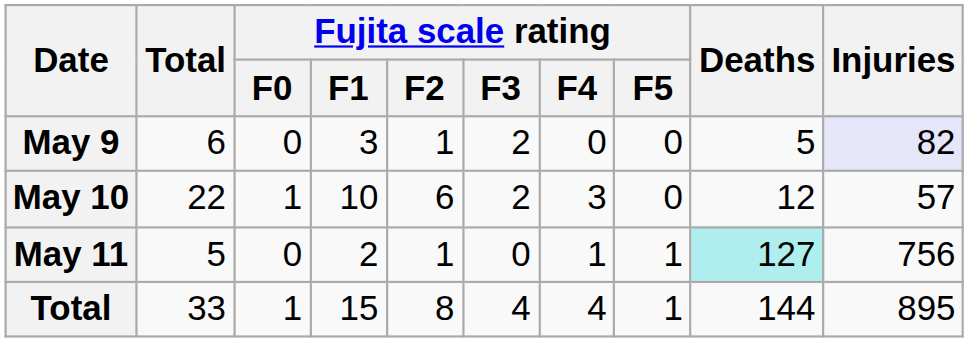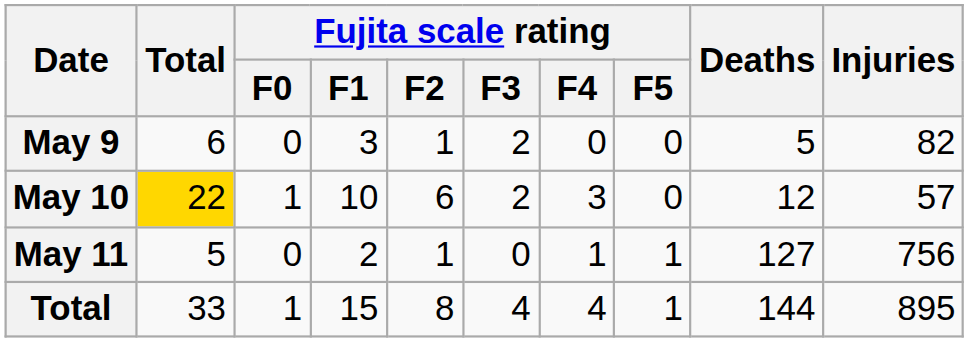May 9 | Injuries: lavender background -> no background
May 10 | Total: no background -> gold background
May 11 | Deaths: paleturquoise background -> no background
